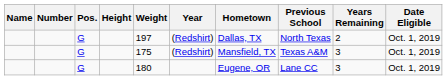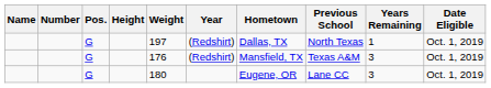row 2 | Years Remaining: 2 -> 1
row 3 | Weight: 175 -> 176
